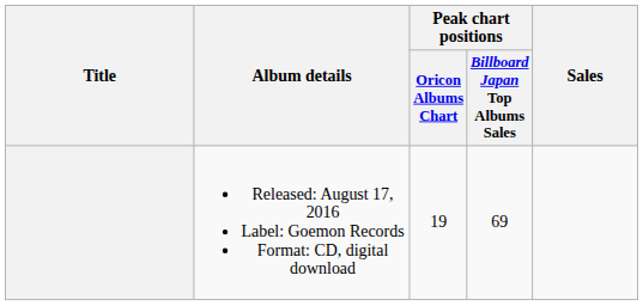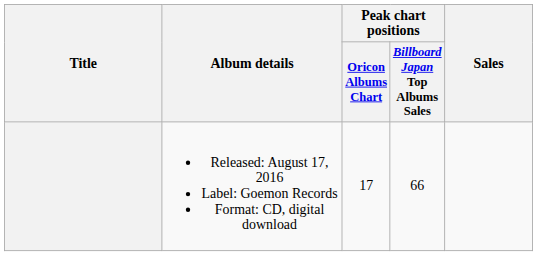row 3 | Peak chart positions / Oricon Albums Chart: 19 -> 17
row 3 | Peak chart positions / Billboard Japan Top Albums Sales: 69 -> 66
